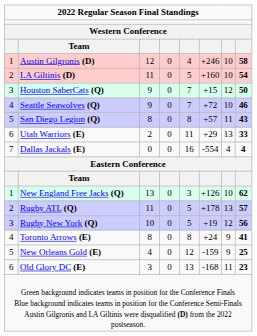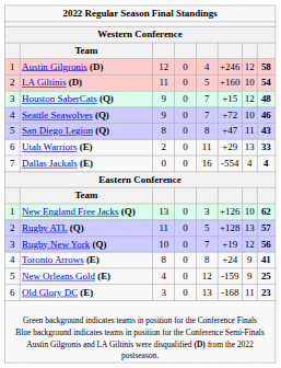Austin Gilgronis (D) | column 7: 10 -> 12
Houston SaberCats (Q) | column 8: 50 -> 48
San Diego Legion (Q) | column 6: +57 -> +47
Rugby ATL (Q) | column 6: +178 -> +128
Rugby New York (Q) | column 5: 5 -> 7
